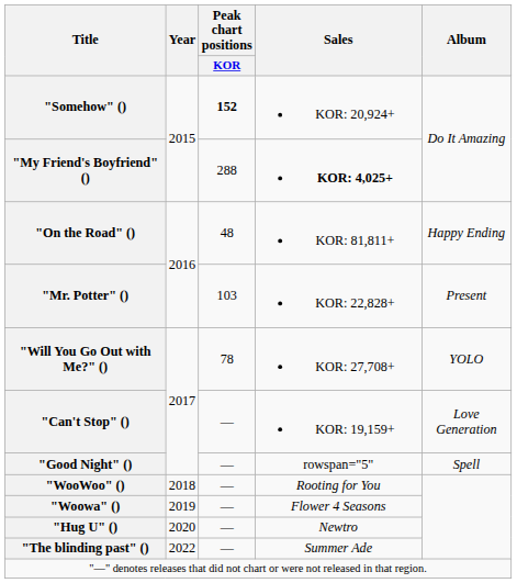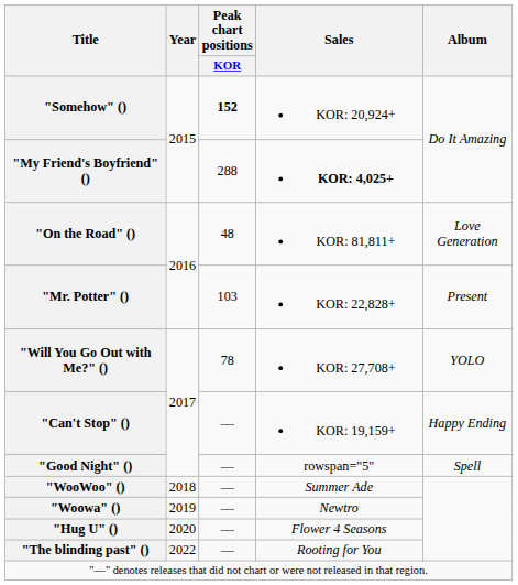"On the Road" () | Album: Happy Ending -> Love Generation
"Can't Stop" () | Album: Love Generation -> Happy Ending
"WooWoo" () | Sales: Rooting for You -> Summer Ade
"Woowa" () | Sales: Flower 4 Seasons -> Newtro
"Hug U" () | Sales: Newtro -> Flower 4 Seasons
"The blinding past" () | Sales: Summer Ade -> Rooting for You
